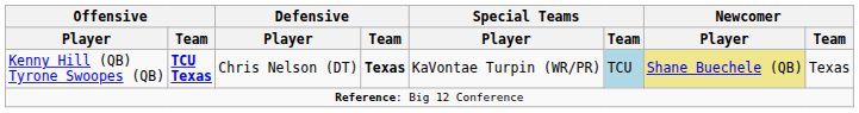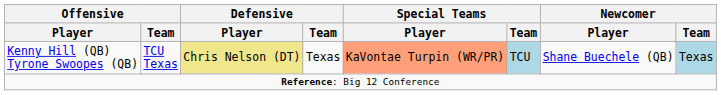Kenny Hill (QB) Tyrone Swoopes (QB) | Offensive / Team: bold -> normal
Kenny Hill (QB) Tyrone Swoopes (QB) | Defensive / Player: no background -> khaki background
Kenny Hill (QB) Tyrone Swoopes (QB) | Defensive / Team: bold -> normal
Kenny Hill (QB) Tyrone Swoopes (QB) | Special Teams / Player: no background -> lightsalmon background
Kenny Hill (QB) Tyrone Swoopes (QB) | Newcomer / Player: khaki background -> no background
Kenny Hill (QB) Tyrone Swoopes (QB) | Newcomer / Team: no background -> lightblue background
